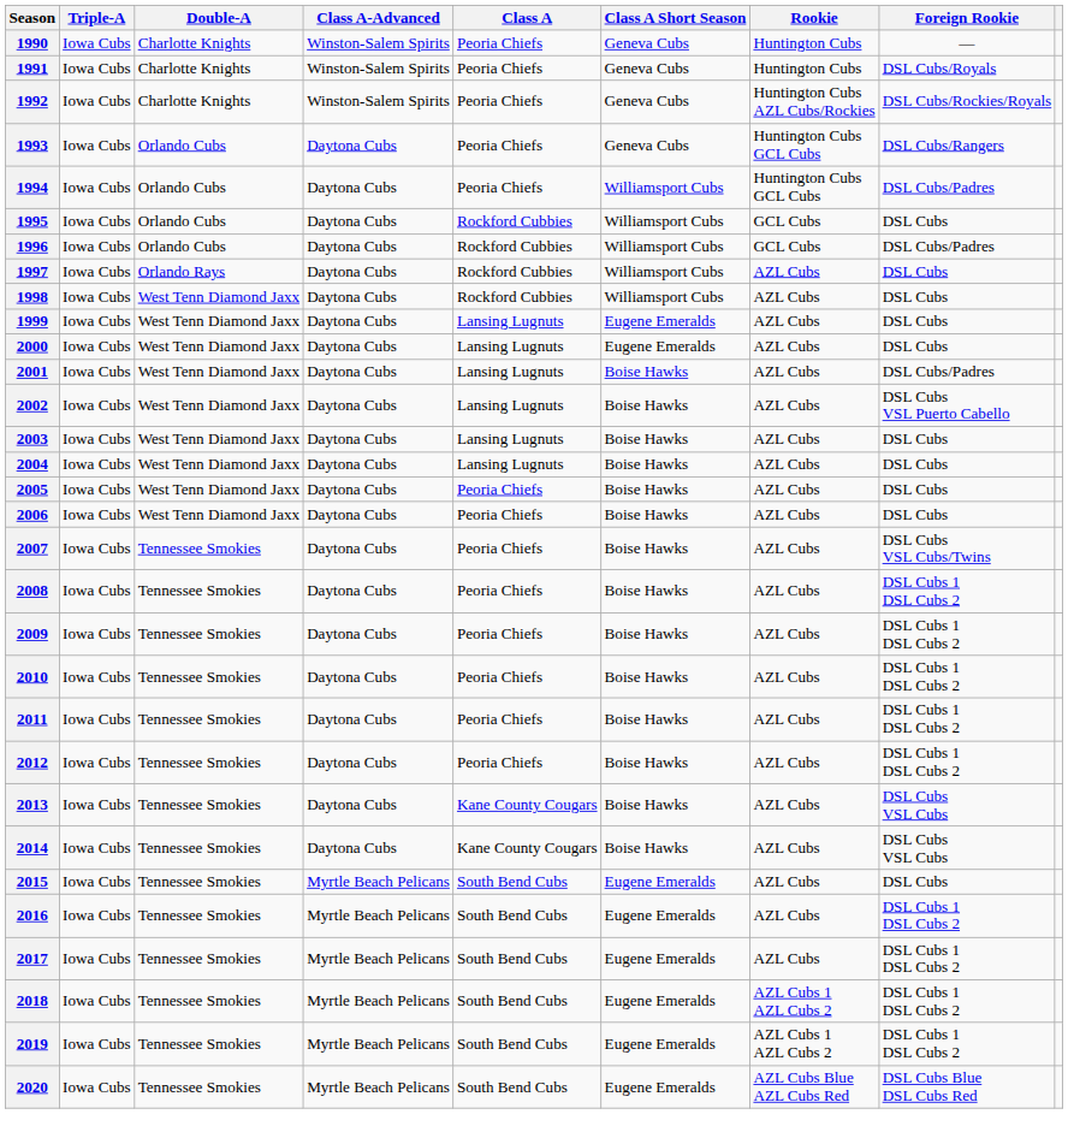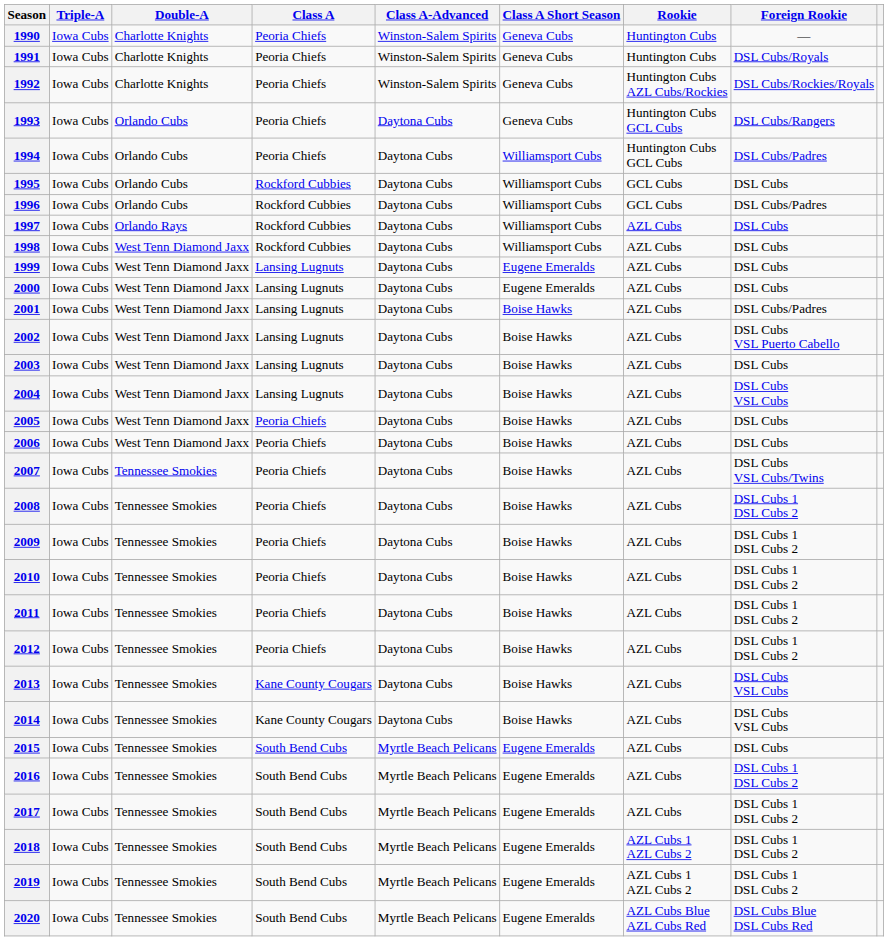columns swapped: Class A-Advanced <-> Class A
2004 | Foreign Rookie: DSL Cubs -> DSL Cubs VSL Cubs
